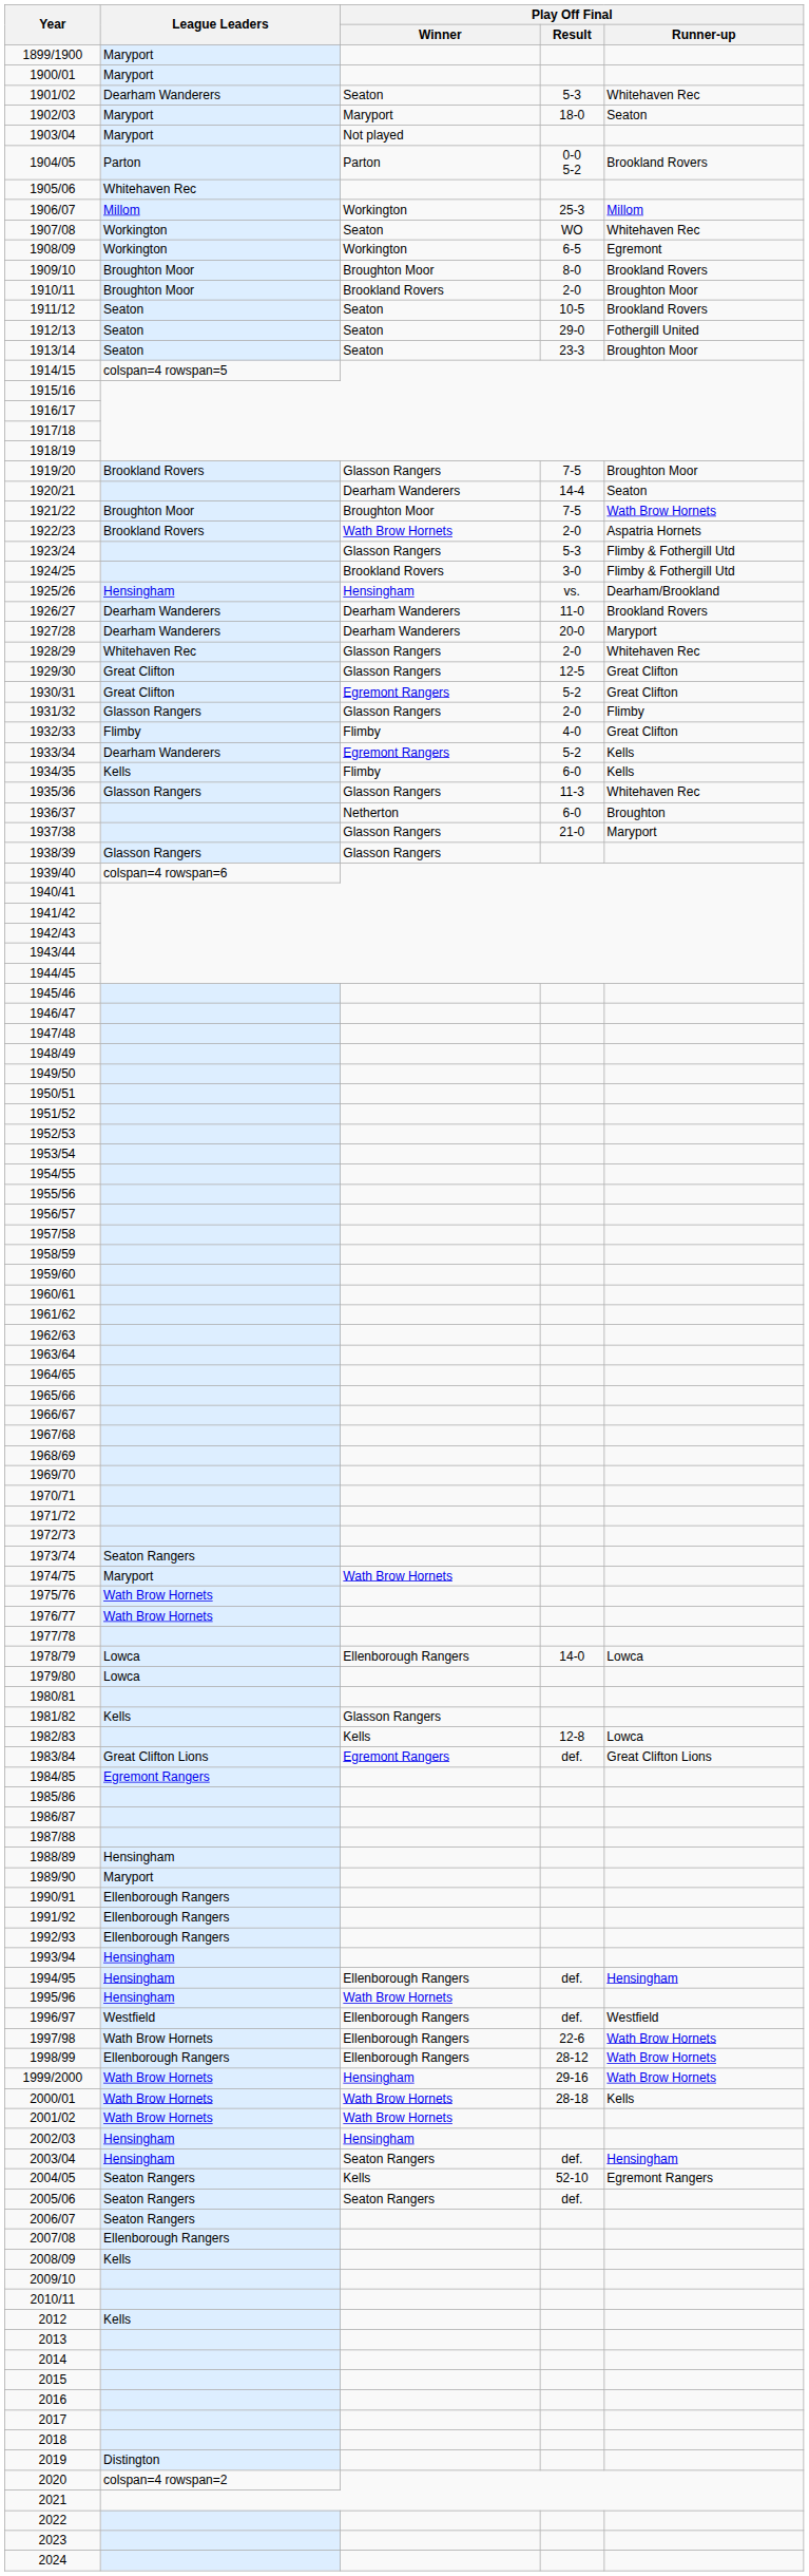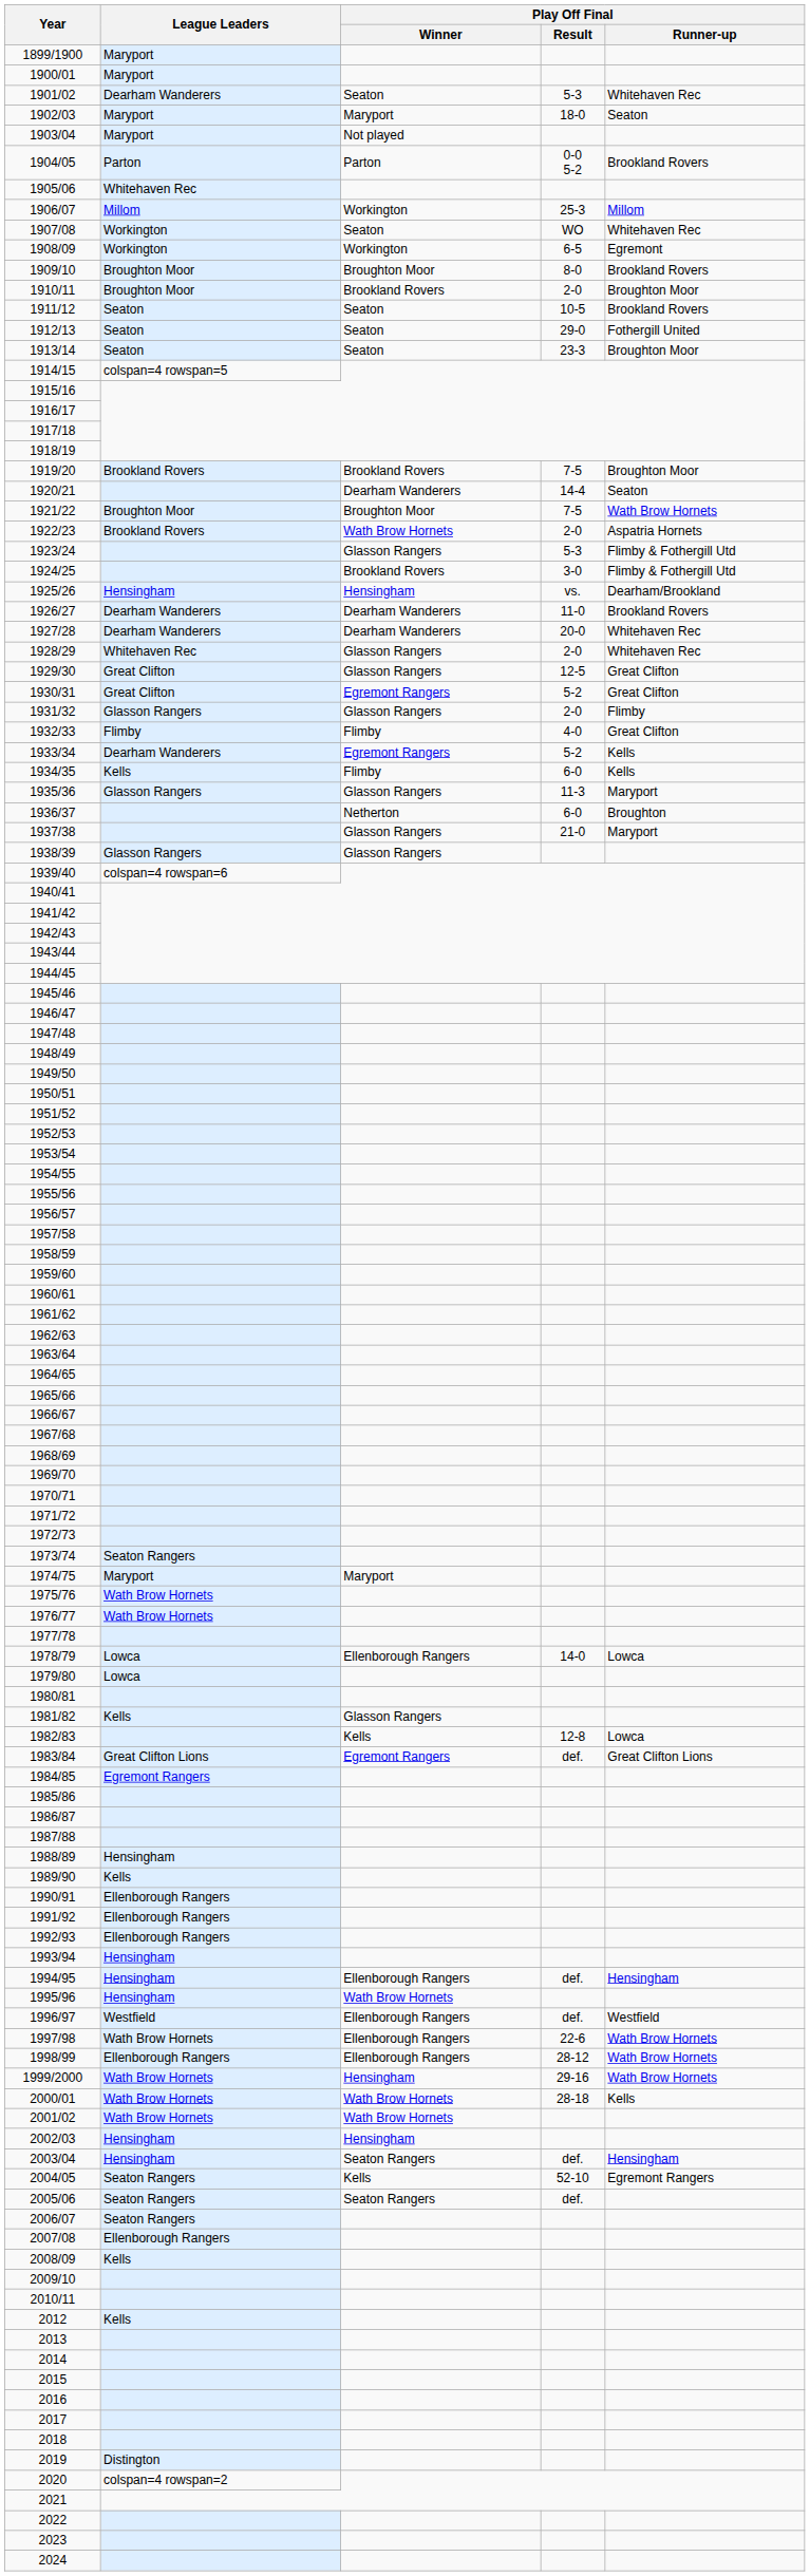1919/20 | Play Off Final / Winner: Glasson Rangers -> Brookland Rovers
1927/28 | Play Off Final / Runner-up: Maryport -> Whitehaven Rec
1935/36 | Play Off Final / Runner-up: Whitehaven Rec -> Maryport
1974/75 | Play Off Final / Winner: Wath Brow Hornets -> Maryport
1989/90 | League Leaders: Maryport -> Kells
